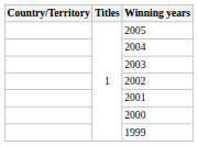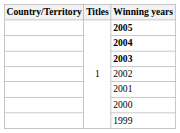2005 | Winning years: normal -> bold
2004 | Winning years: normal -> bold
2003 | Winning years: normal -> bold
